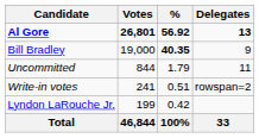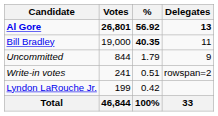Bill Bradley | Delegates: 9 -> 11
Uncommitted | Delegates: 11 -> 9
